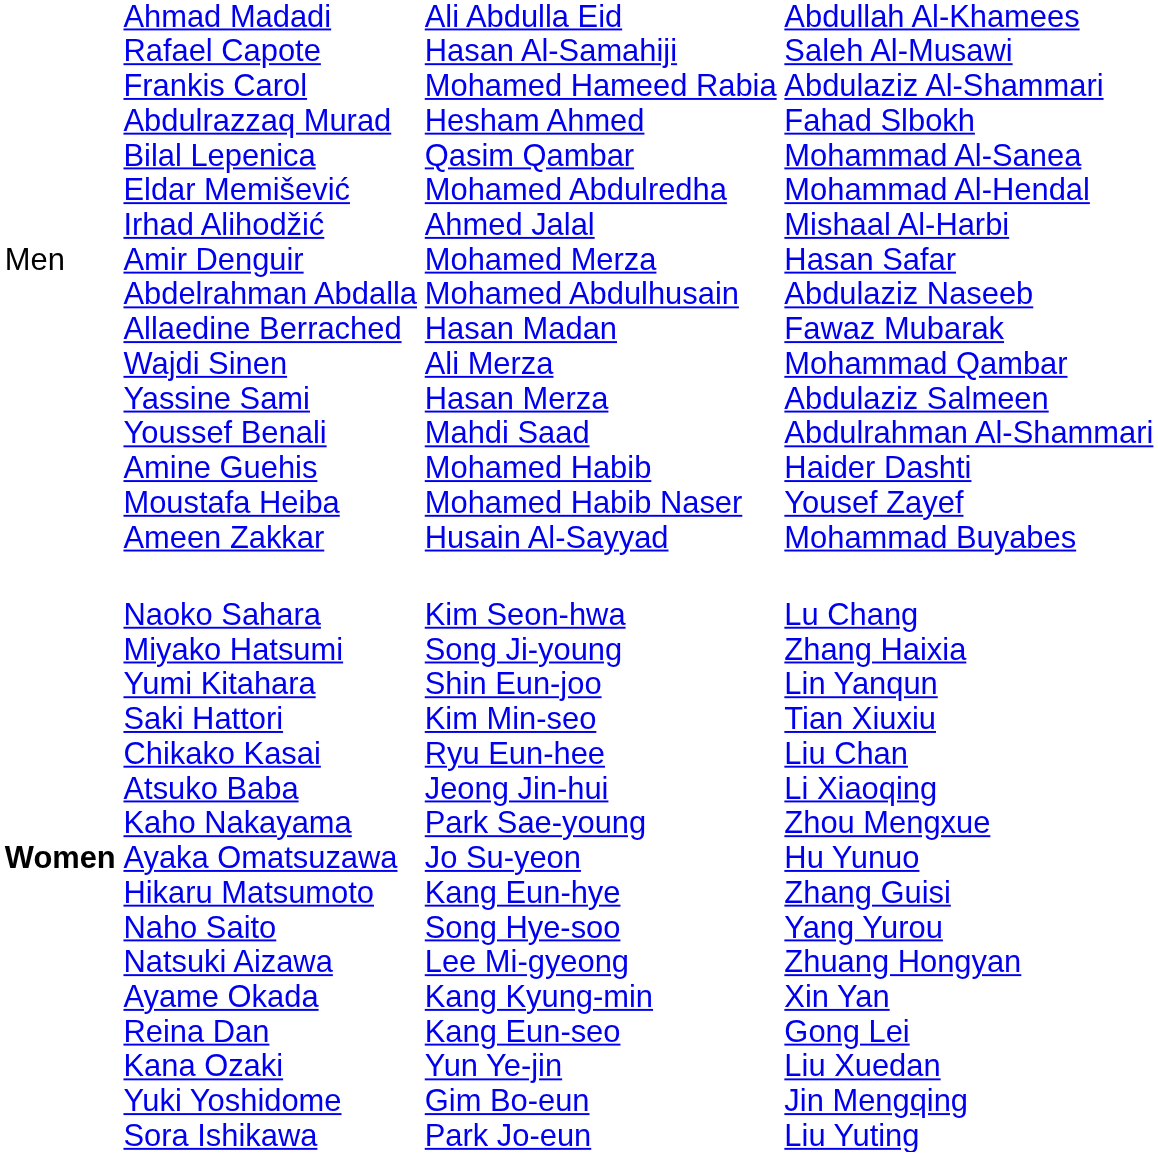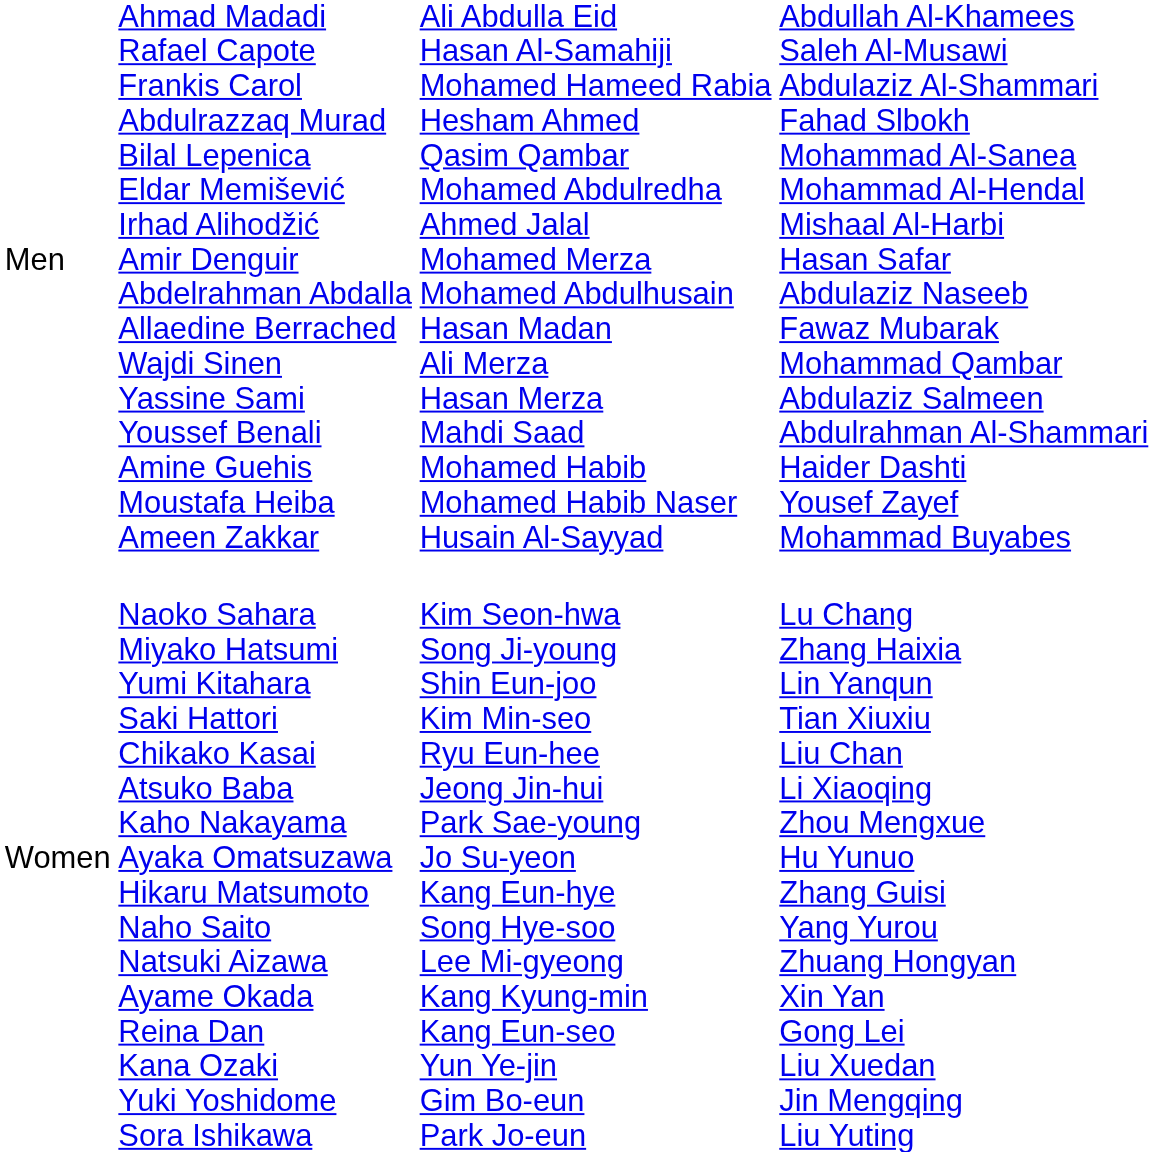Women | column 1: bold -> normal
